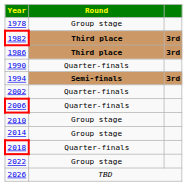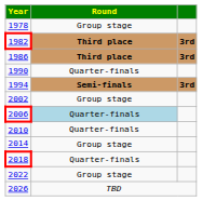2002 | Round: Quarter-finals -> Group stage
2006 | Round: no background -> lightblue background
2010 | Round: Group stage -> Quarter-finals
